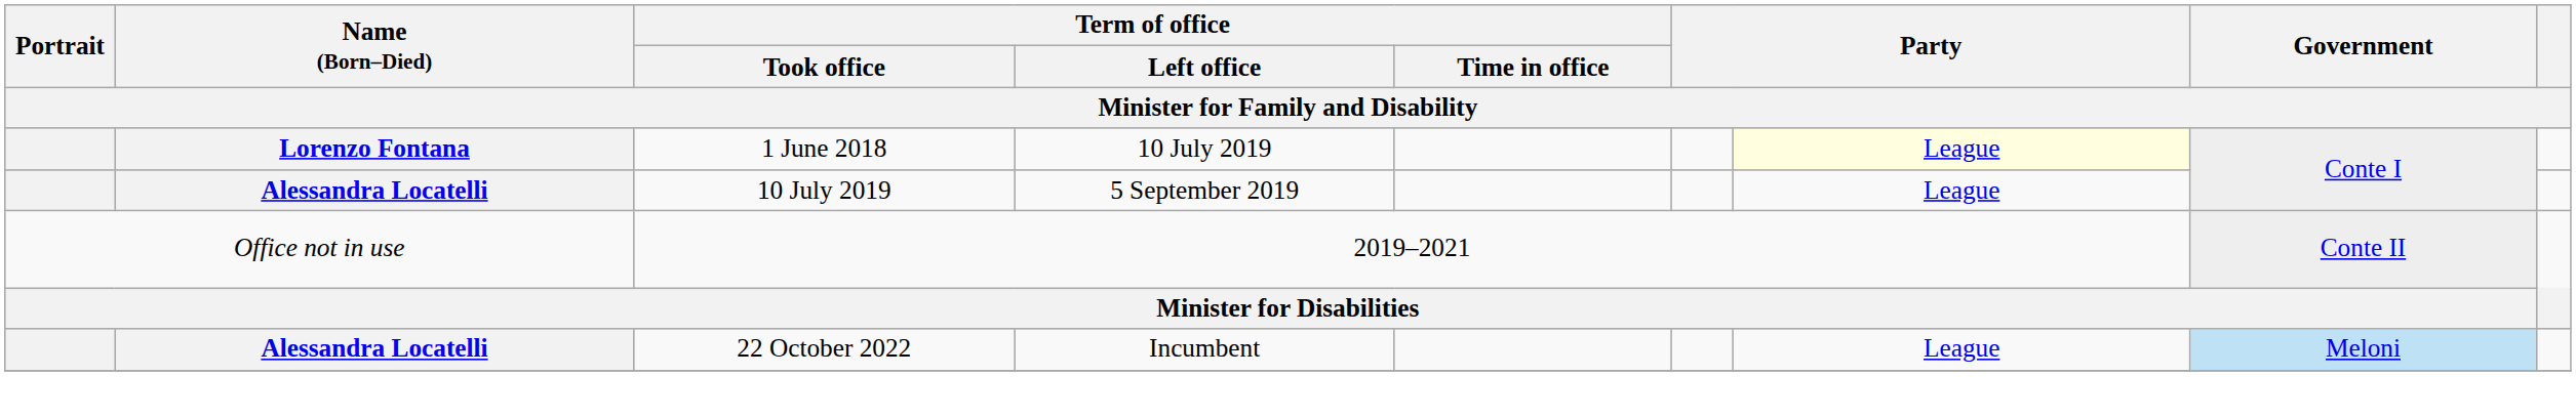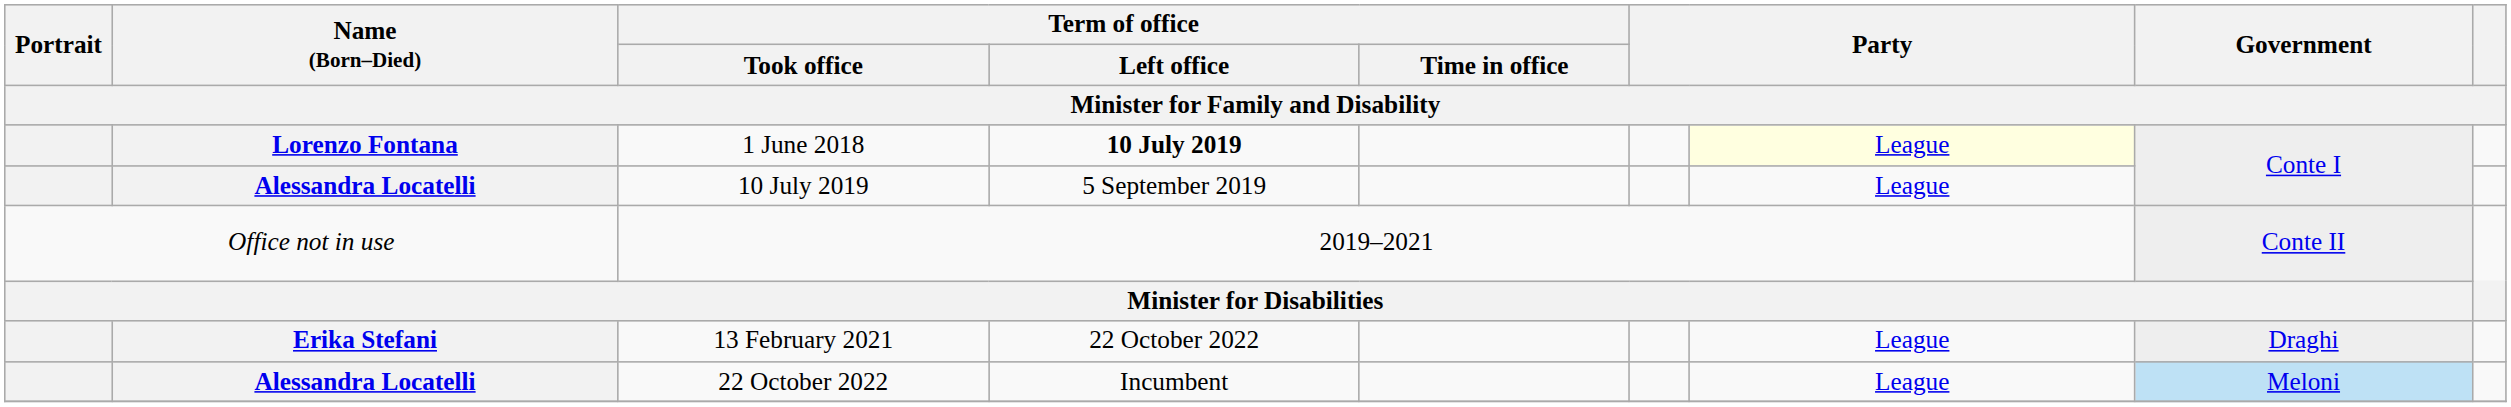1 June 2018 | Term of office / Left office: normal -> bold
+ row: Erika Stefani | 13 February 2021 | 22 October 2022 | League | Draghi
